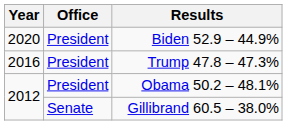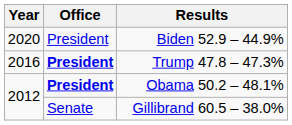Trump 47.8 – 47.3% | Office: normal -> bold
Obama 50.2 – 48.1% | Office: normal -> bold
